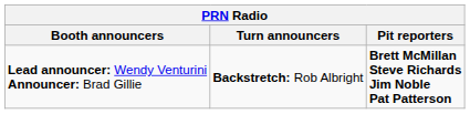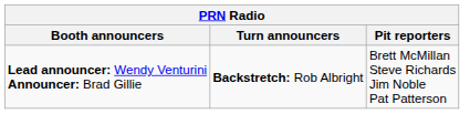Lead announcer: Wendy Venturini Announcer: Brad Gillie | Pit reporters: bold -> normal
